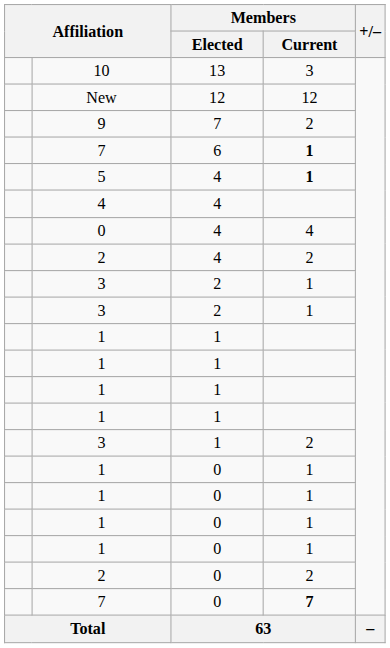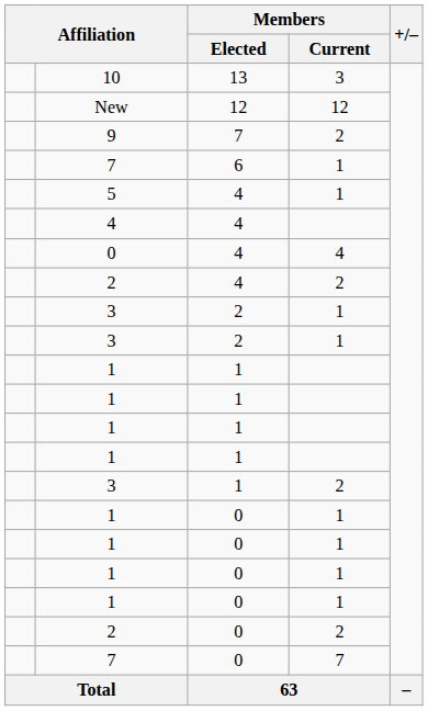7 / 6 | Members / Current: bold -> normal
5 | Members / Current: bold -> normal
7 / 0 | Members / Current: bold -> normal
